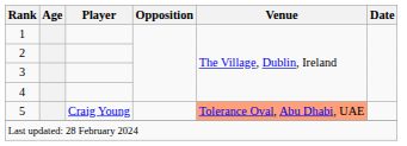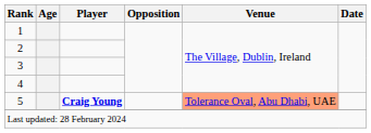5 | Player: normal -> bold
